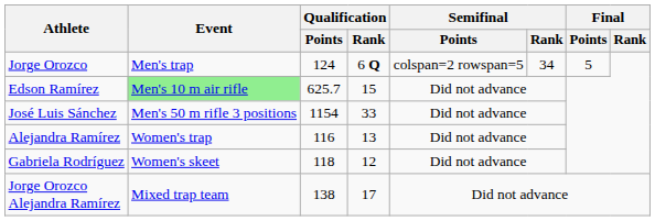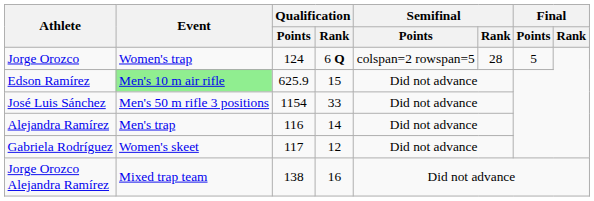Jorge Orozco | Event: Men's trap -> Women's trap
Jorge Orozco | Semifinal / Rank: 34 -> 28
Edson Ramírez | Qualification / Points: 625.7 -> 625.9
Alejandra Ramírez | Event: Women's trap -> Men's trap
Alejandra Ramírez | Qualification / Rank: 13 -> 14
Gabriela Rodríguez | Qualification / Points: 118 -> 117
Jorge Orozco Alejandra Ramírez | Qualification / Rank: 17 -> 16
